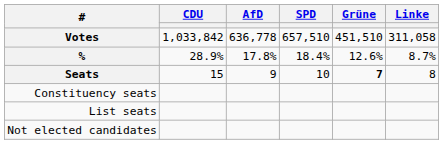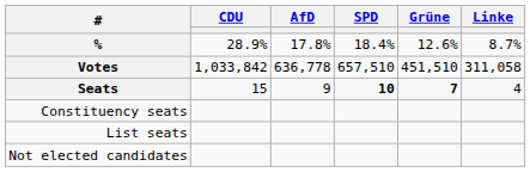rows swapped: Votes <-> %
Seats | SPD: normal -> bold
Seats | Linke: 8 -> 4
